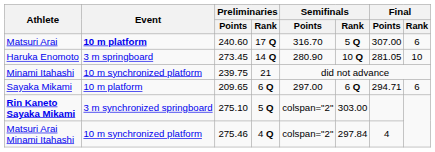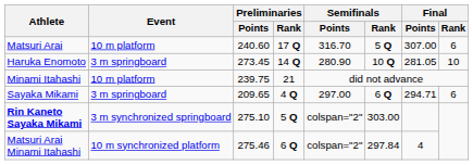Matsuri Arai | Event: bold -> normal
Minami Itahashi | Event: 10 m synchronized platform -> 10 m platform
Sayaka Mikami | Event: 10 m platform -> 3 m springboard
Sayaka Mikami | Preliminaries / Rank: 6 Q -> 4 Q
Matsuri Arai Minami Itahashi | Preliminaries / Rank: 4 Q -> 6 Q
